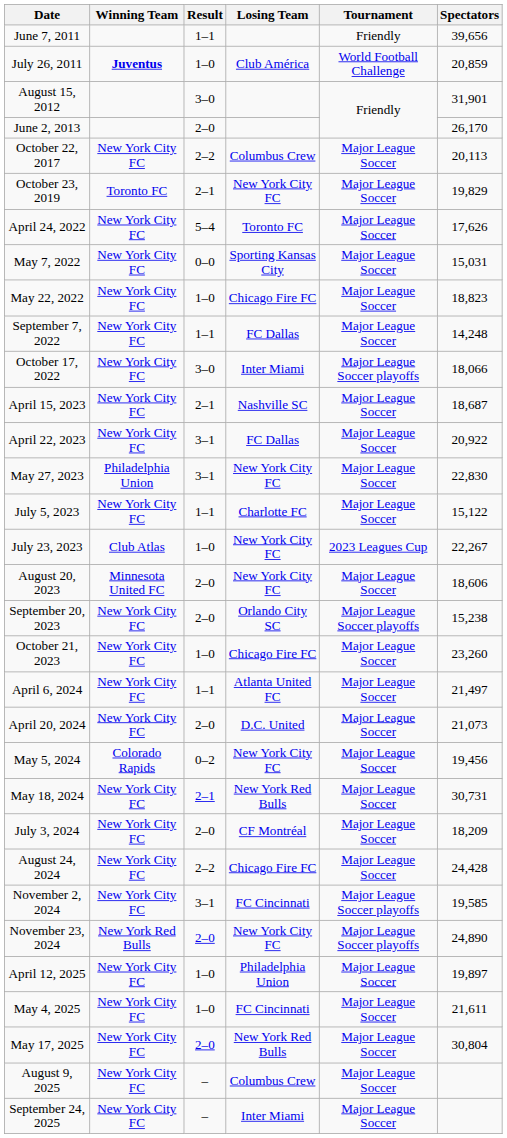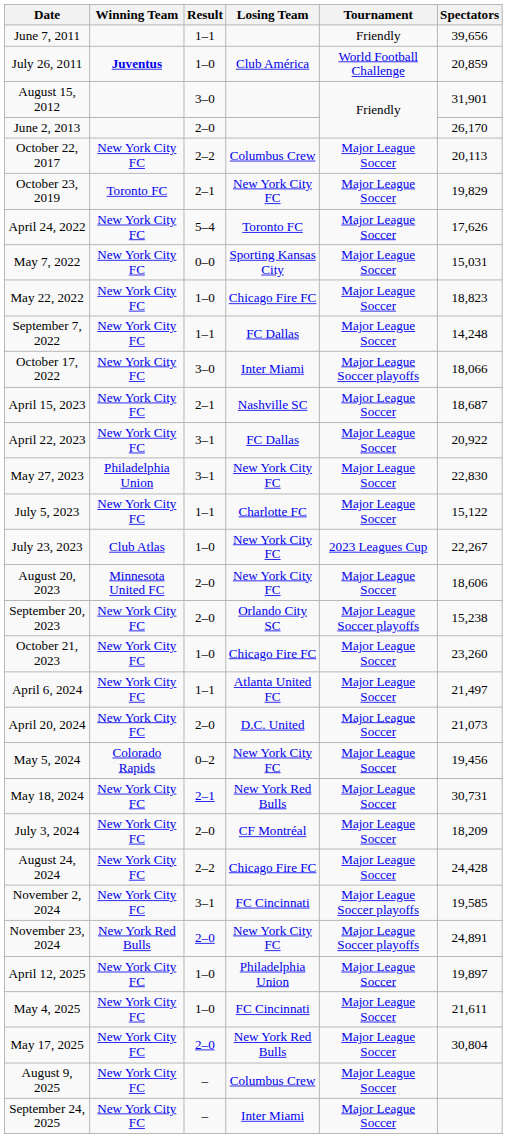November 23, 2024 | Spectators: 24,890 -> 24,891
